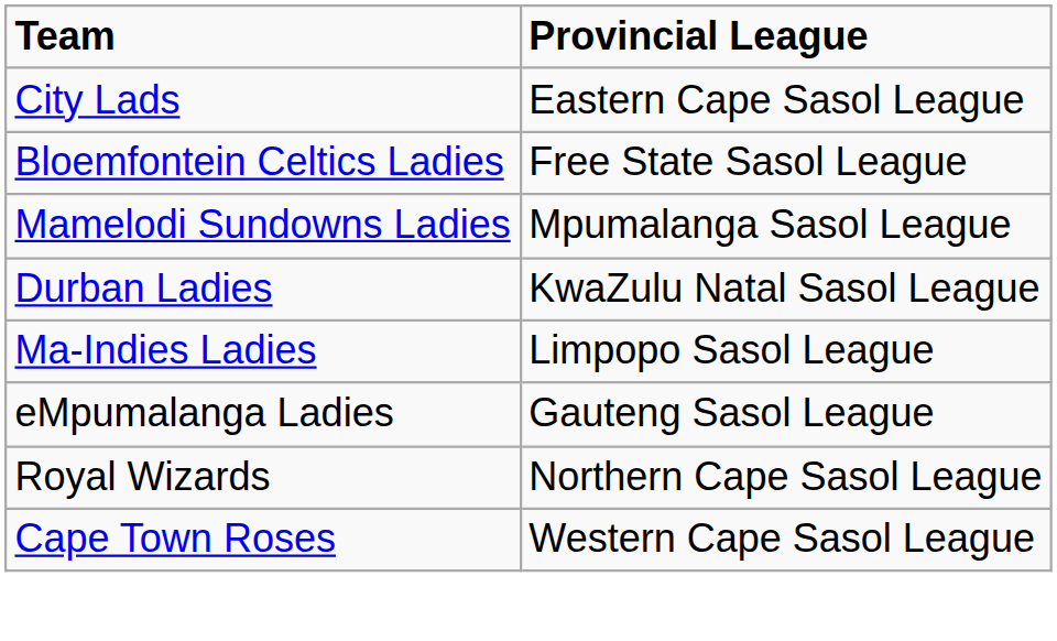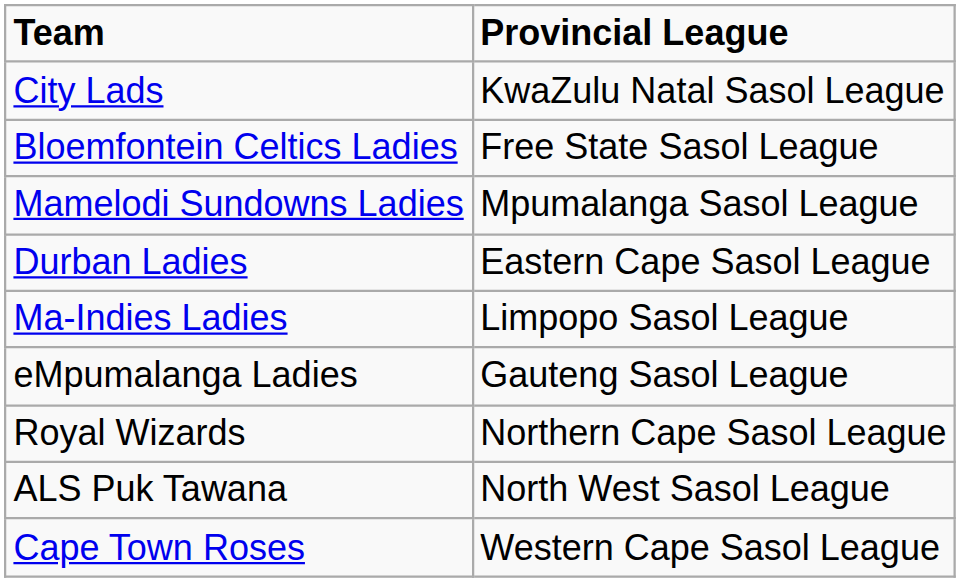City Lads | Provincial League: Eastern Cape Sasol League -> KwaZulu Natal Sasol League
Durban Ladies | Provincial League: KwaZulu Natal Sasol League -> Eastern Cape Sasol League
+ row: ALS Puk Tawana | North West Sasol League
